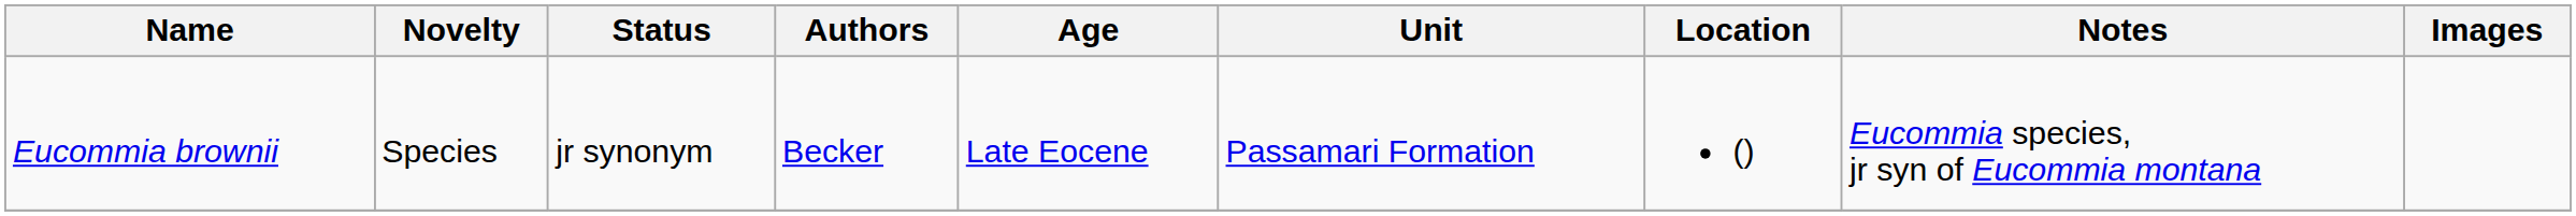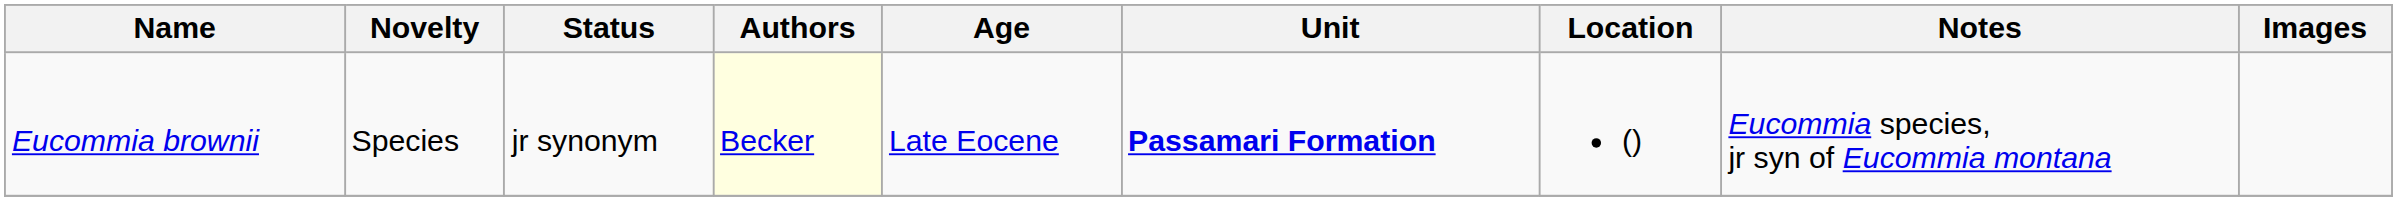Eucommia brownii | Authors: no background -> lightyellow background
Eucommia brownii | Unit: normal -> bold
